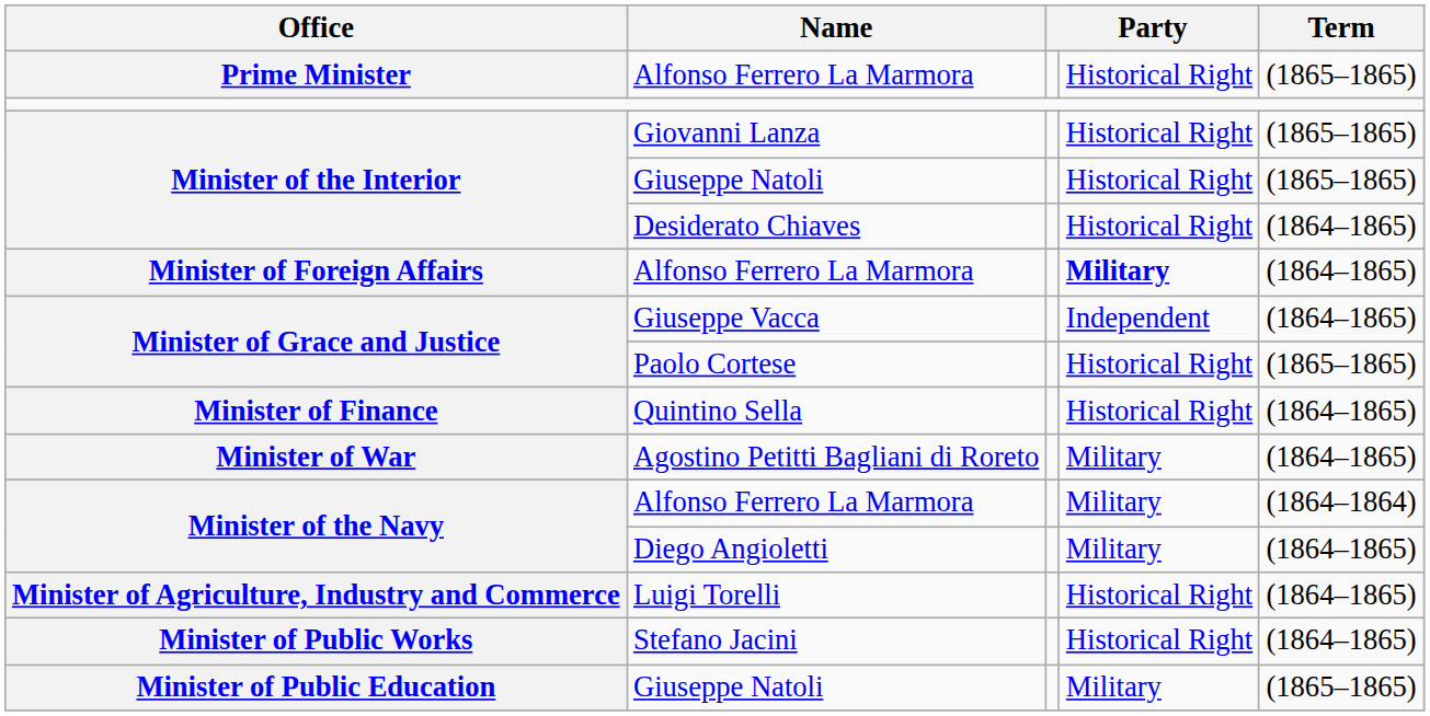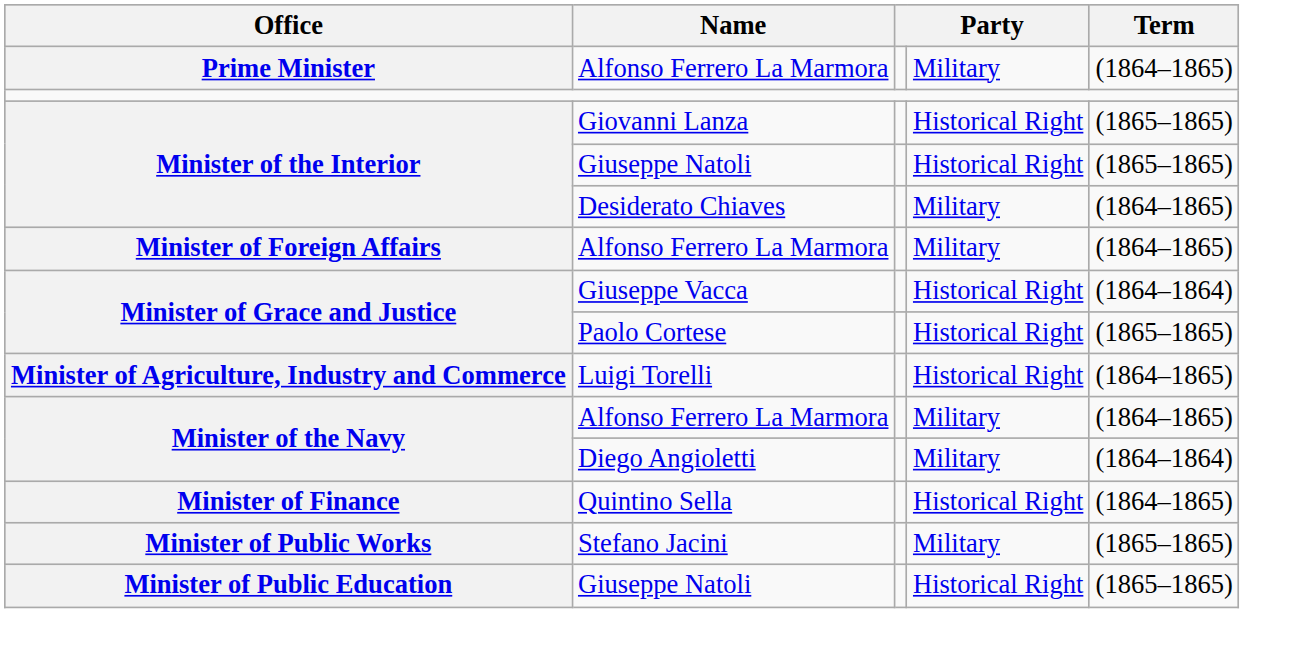Prime Minister / Alfonso Ferrero La Marmora | column 4: Historical Right -> Military
Prime Minister / Alfonso Ferrero La Marmora | Term: (1865–1865) -> (1864–1865)
Desiderato Chiaves | column 4: Historical Right -> Military
Minister of Foreign Affairs / Alfonso Ferrero La Marmora | column 4: bold -> normal
Giuseppe Vacca | column 4: Independent -> Historical Right
Giuseppe Vacca | Term: (1864–1865) -> (1864–1864)
rows swapped: Quintino Sella <-> Luigi Torelli
- row: Minister of War | Agostino Petitti Bagliani di Roreto | Military | (1864–1865)
Minister of the Navy / Alfonso Ferrero La Marmora | Term: (1864–1864) -> (1864–1865)
Diego Angioletti | Term: (1864–1865) -> (1864–1864)
Stefano Jacini | column 4: Historical Right -> Military
Stefano Jacini | Term: (1864–1865) -> (1865–1865)
Minister of Public Education / Giuseppe Natoli | column 4: Military -> Historical Right
